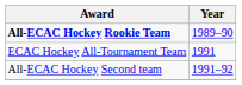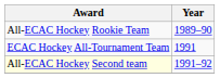row 2 | Award: bold -> normal
row 4 | Award: no background -> lightyellow background
